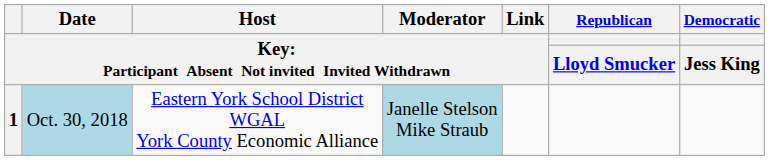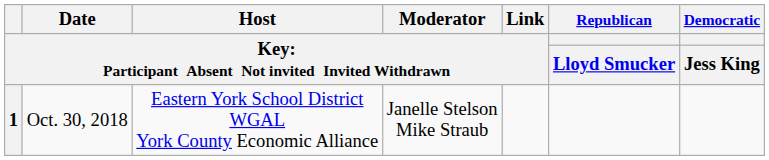1 | column 2: lightblue background -> no background
1 | column 4: lightblue background -> no background
